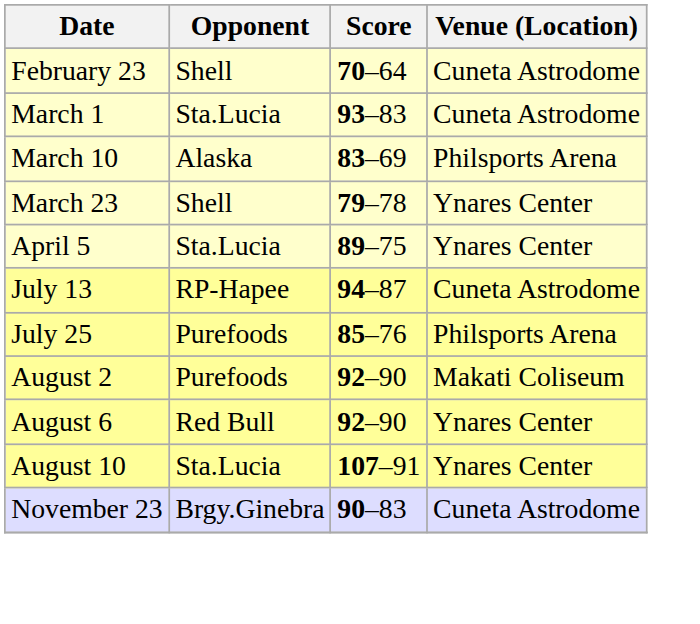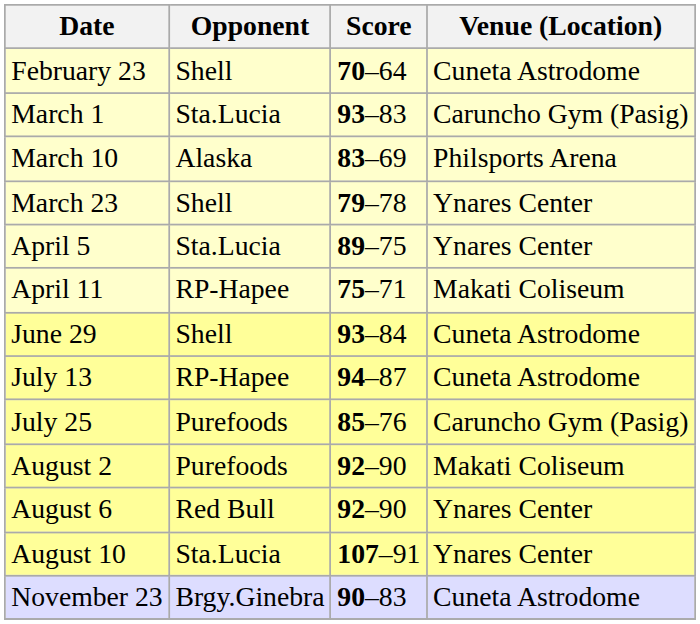March 1 | Venue (Location): Cuneta Astrodome -> Caruncho Gym (Pasig)
+ row: April 11 | RP-Hapee | 75–71 | Makati Coliseum
+ row: June 29 | Shell | 93–84 | Cuneta Astrodome
July 25 | Venue (Location): Philsports Arena -> Caruncho Gym (Pasig)
